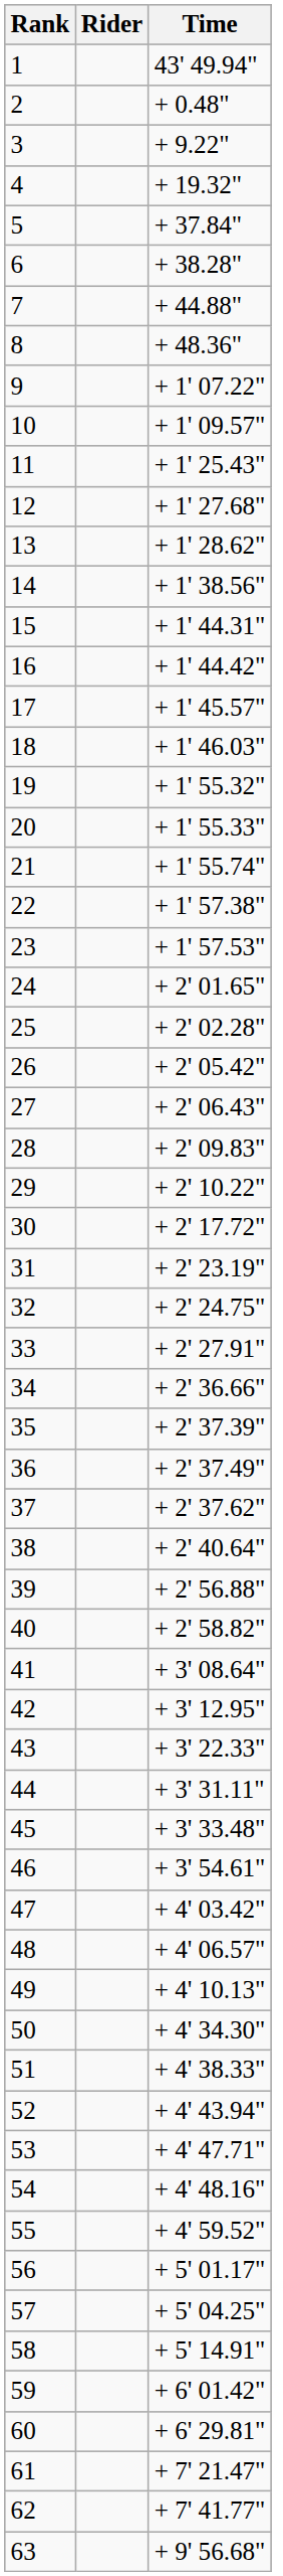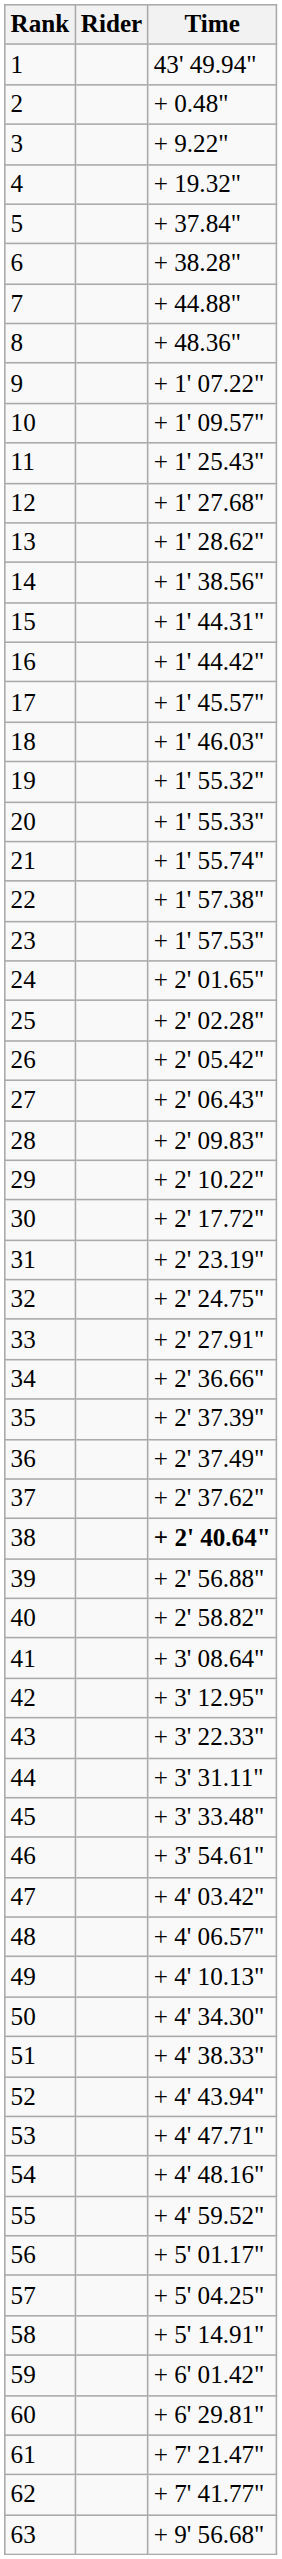38 | Time: normal -> bold
